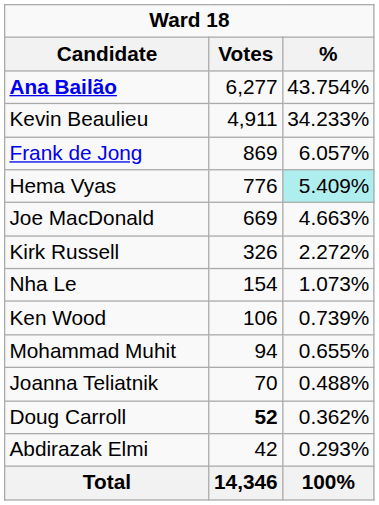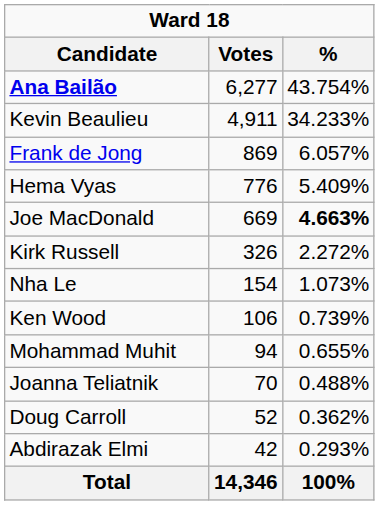Hema Vyas | %: paleturquoise background -> no background
Joe MacDonald | %: normal -> bold
Doug Carroll | Votes: bold -> normal
